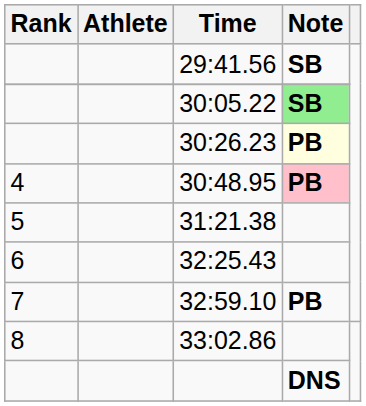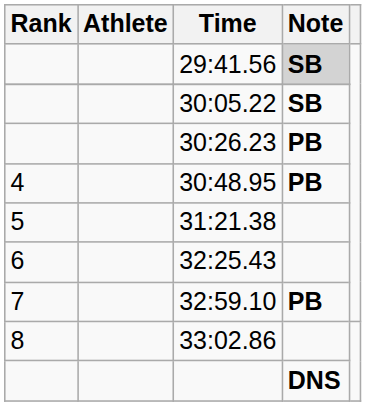29:41.56 | Note: no background -> lightgrey background
30:05.22 | Note: lightgreen background -> no background
30:26.23 | Note: lightyellow background -> no background
30:48.95 | Note: pink background -> no background
